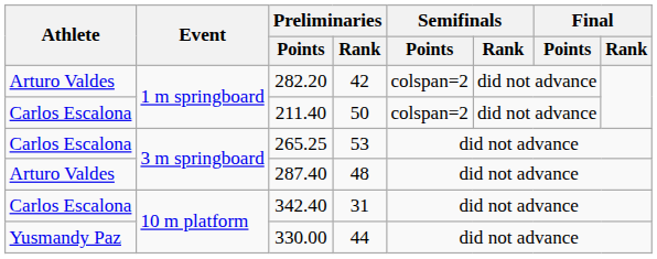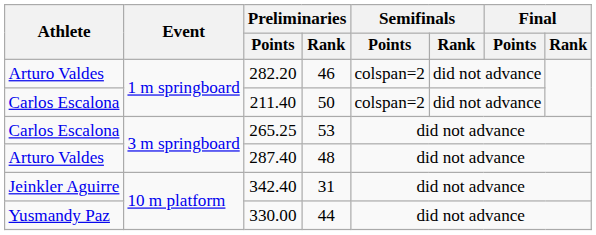282.20 | Preliminaries / Rank: 42 -> 46
342.40 | Athlete: Carlos Escalona -> Jeinkler Aguirre
